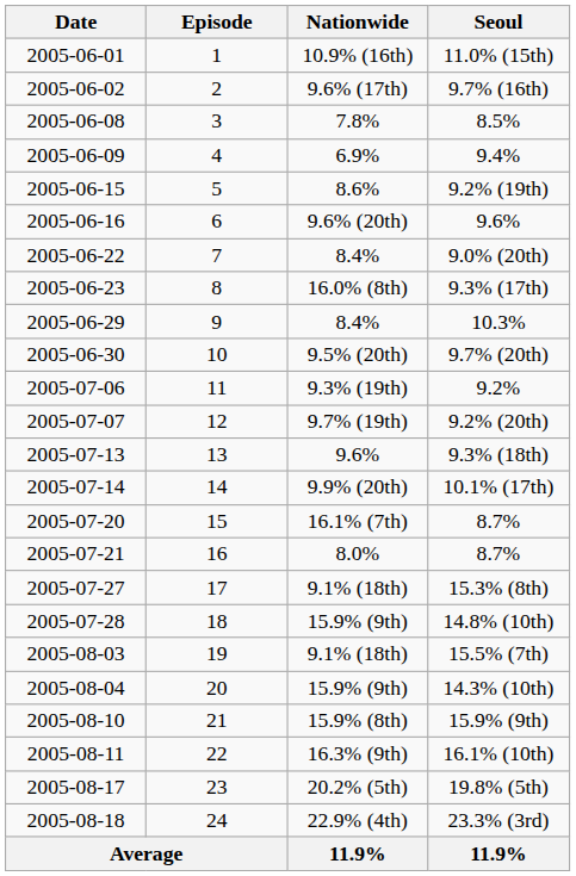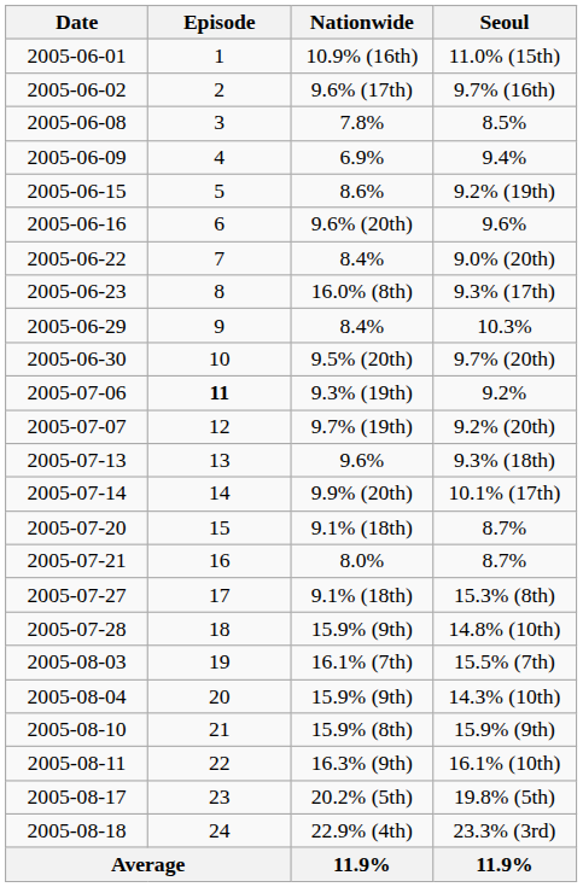9.2% | Episode: normal -> bold
2005-07-20 / 8.7% | Nationwide: 16.1% (7th) -> 9.1% (18th)
15.5% (7th) | Nationwide: 9.1% (18th) -> 16.1% (7th)
